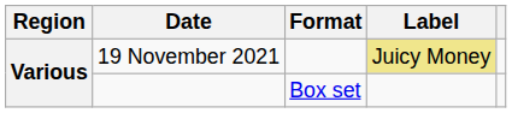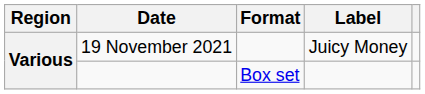19 November 2021 | Label: khaki background -> no background
